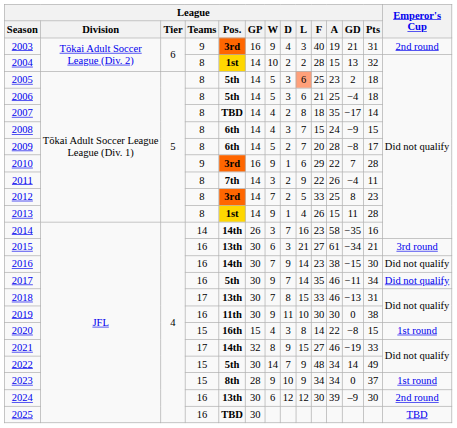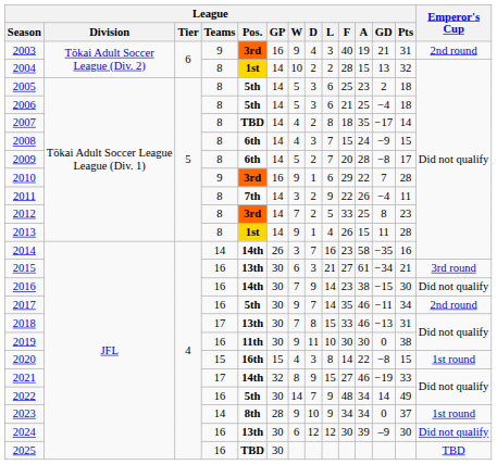2005 | League / L: lightsalmon background -> no background
2017 | Emperor's Cup: Did not qualify -> 2nd round
2022 | League / Teams: 15 -> 16
2023 | League / Teams: 15 -> 14
2024 | Emperor's Cup: 2nd round -> Did not qualify
